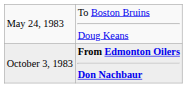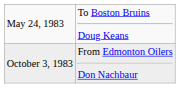October 3, 1983 | column 2: bold -> normal
